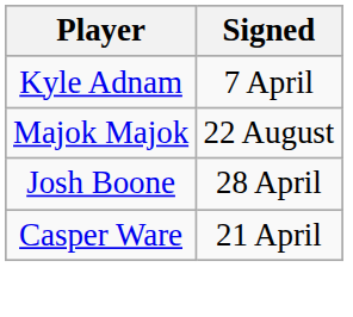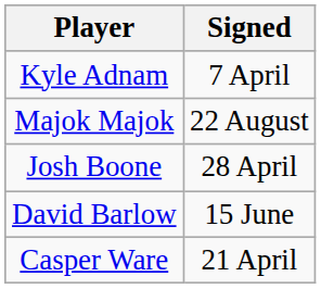+ row: David Barlow | 15 June
